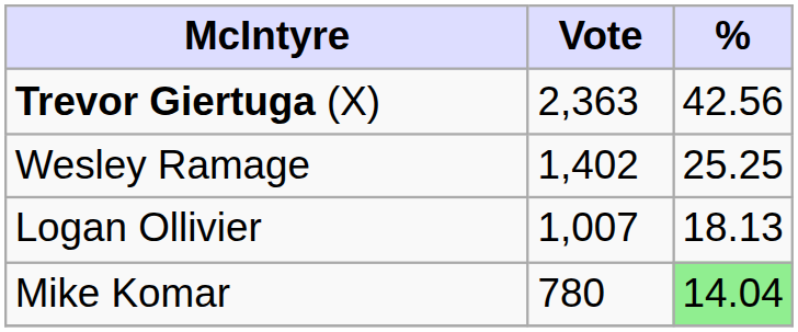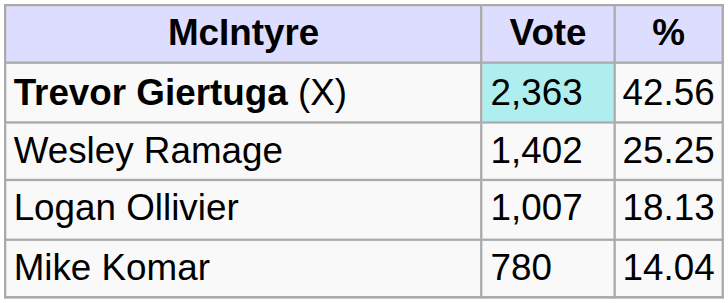Trevor Giertuga (X) | Vote: no background -> paleturquoise background
Mike Komar | %: lightgreen background -> no background
